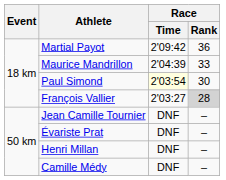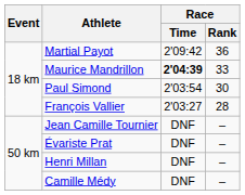Maurice Mandrillon | Race / Time: normal -> bold
Paul Simond | Race / Time: lightyellow background -> no background
François Vallier | Race / Rank: lightgrey background -> no background
